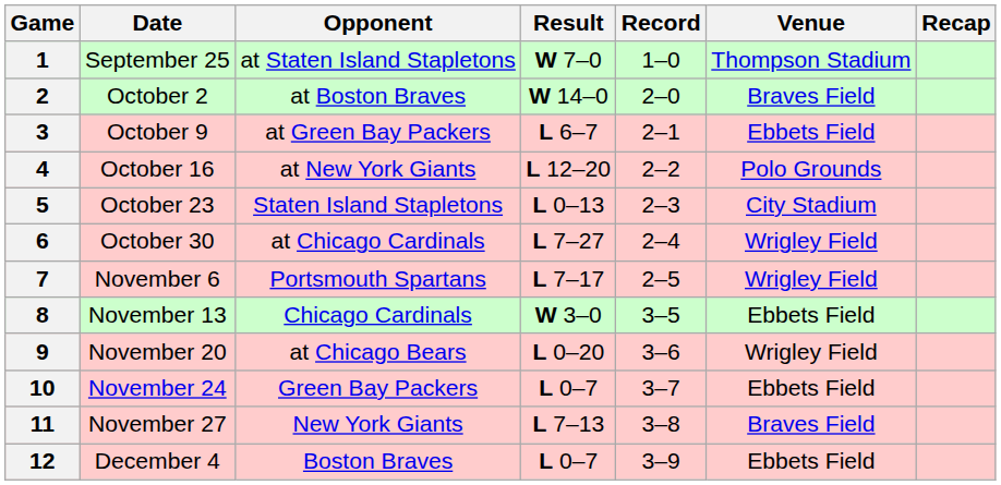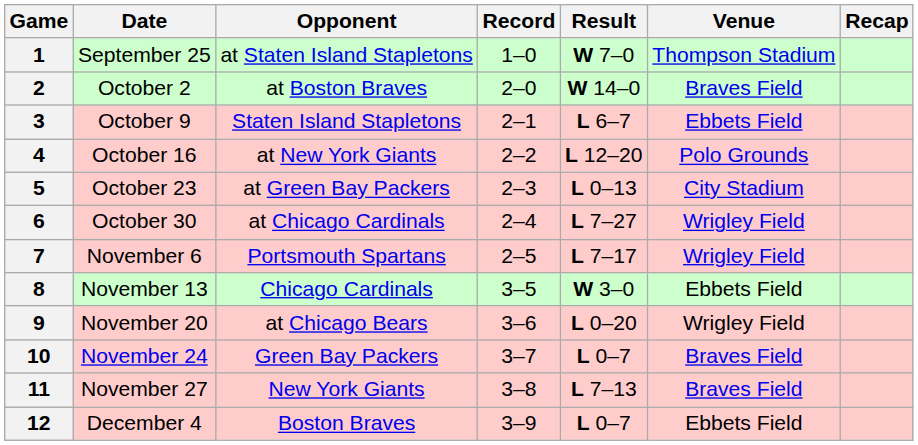columns swapped: Result <-> Record
3 | Opponent: at Green Bay Packers -> Staten Island Stapletons
5 | Opponent: Staten Island Stapletons -> at Green Bay Packers
10 | Venue: Ebbets Field -> Braves Field
